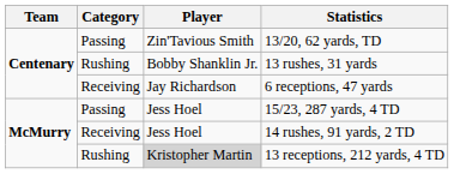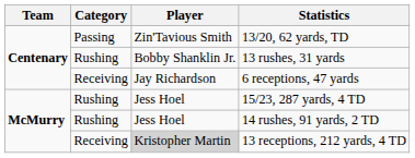15/23, 287 yards, 4 TD | Category: Passing -> Rushing
14 rushes, 91 yards, 2 TD | Category: Receiving -> Rushing
13 receptions, 212 yards, 4 TD | Category: Rushing -> Receiving
